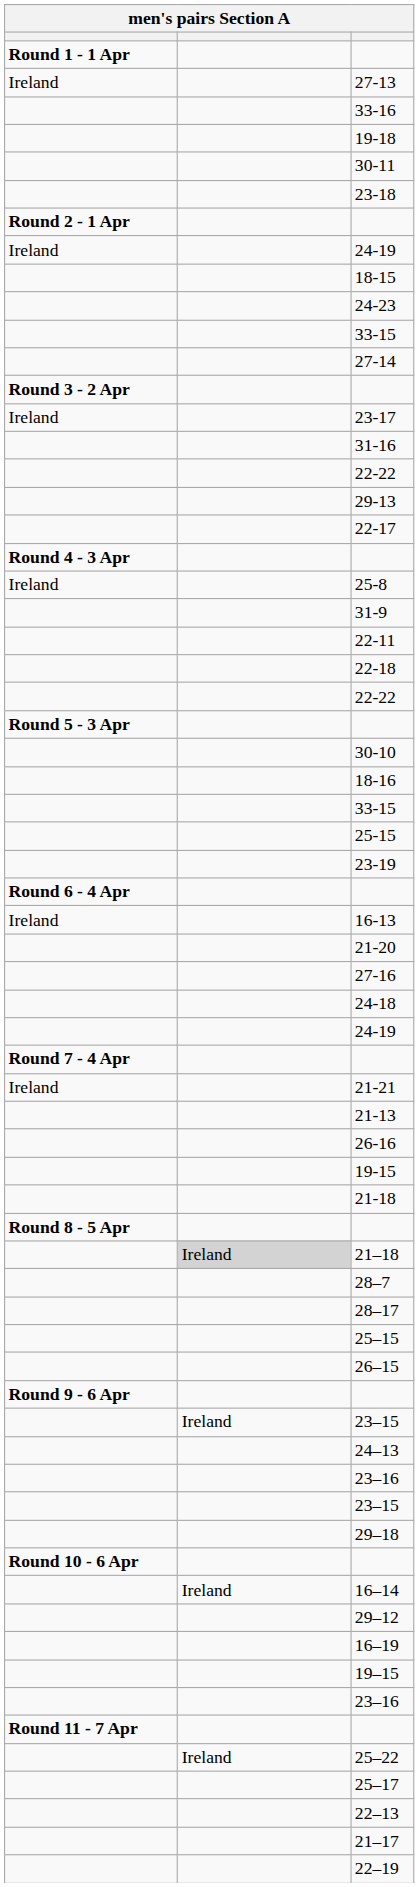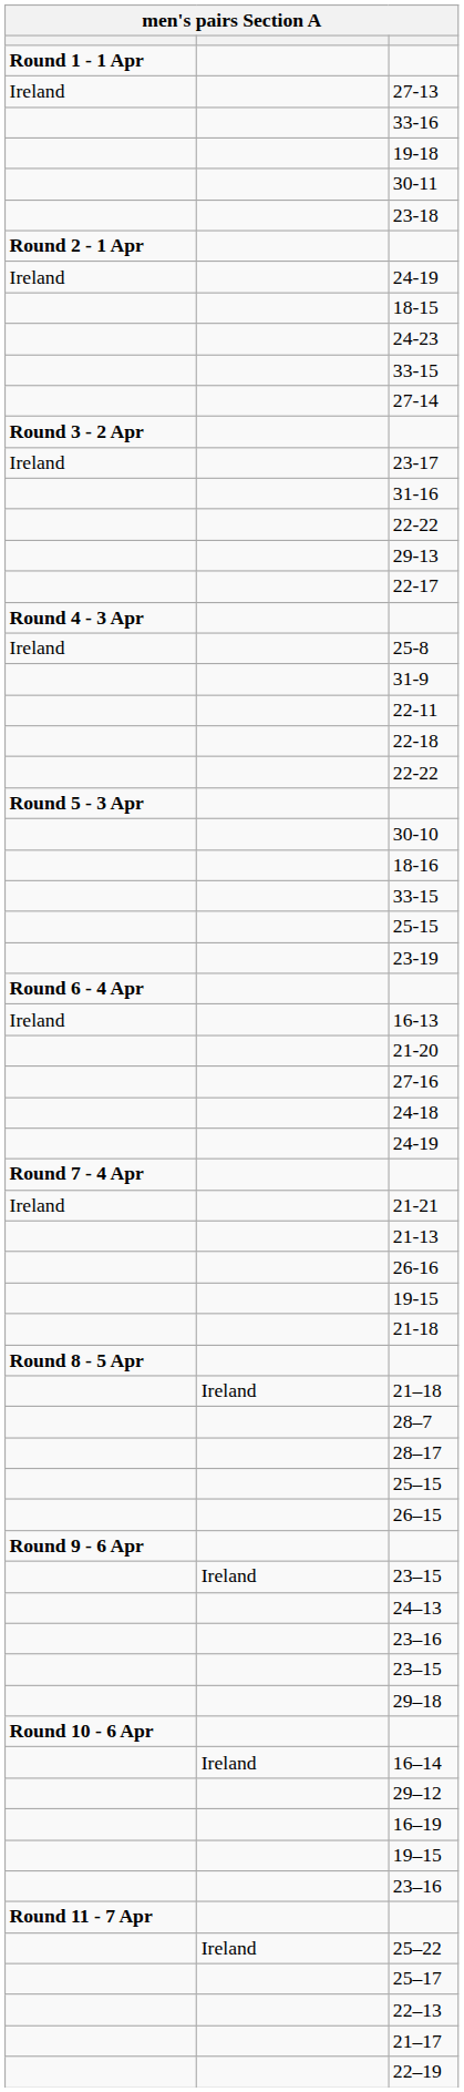21–18 | column 2: lightgrey background -> no background
